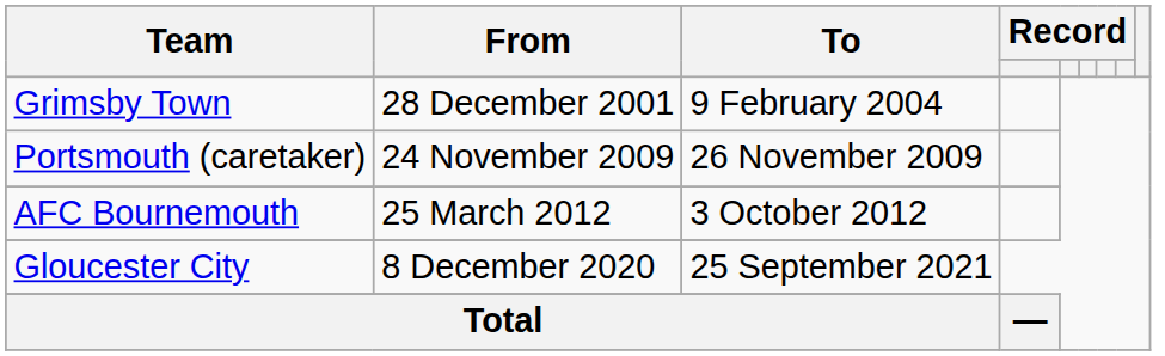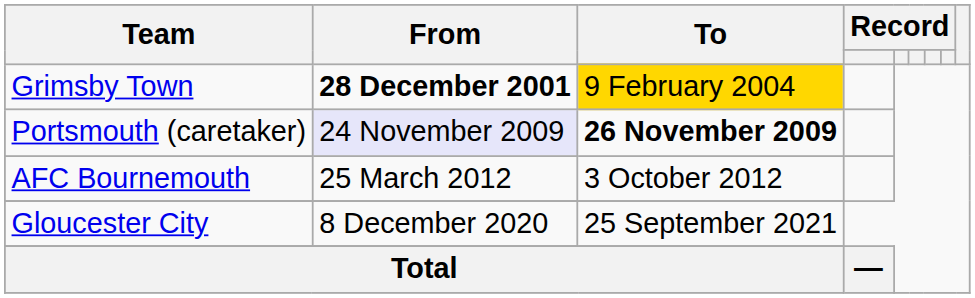Grimsby Town | From: normal -> bold
Grimsby Town | To: no background -> gold background
Portsmouth (caretaker) | From: no background -> lavender background
Portsmouth (caretaker) | To: normal -> bold
